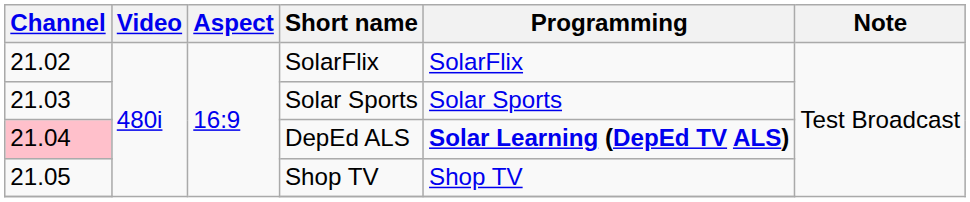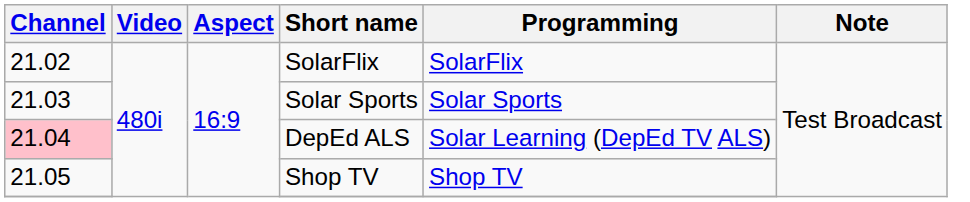DepEd ALS | Programming: bold -> normal
